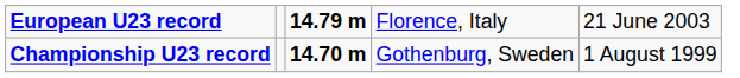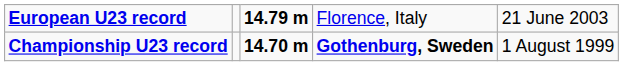Championship U23 record | column 4: normal -> bold
